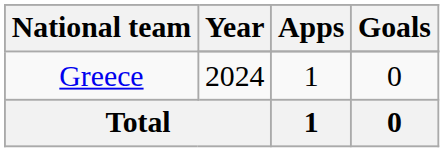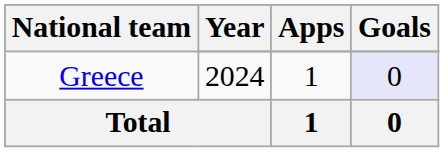2024 | Goals: no background -> lavender background
